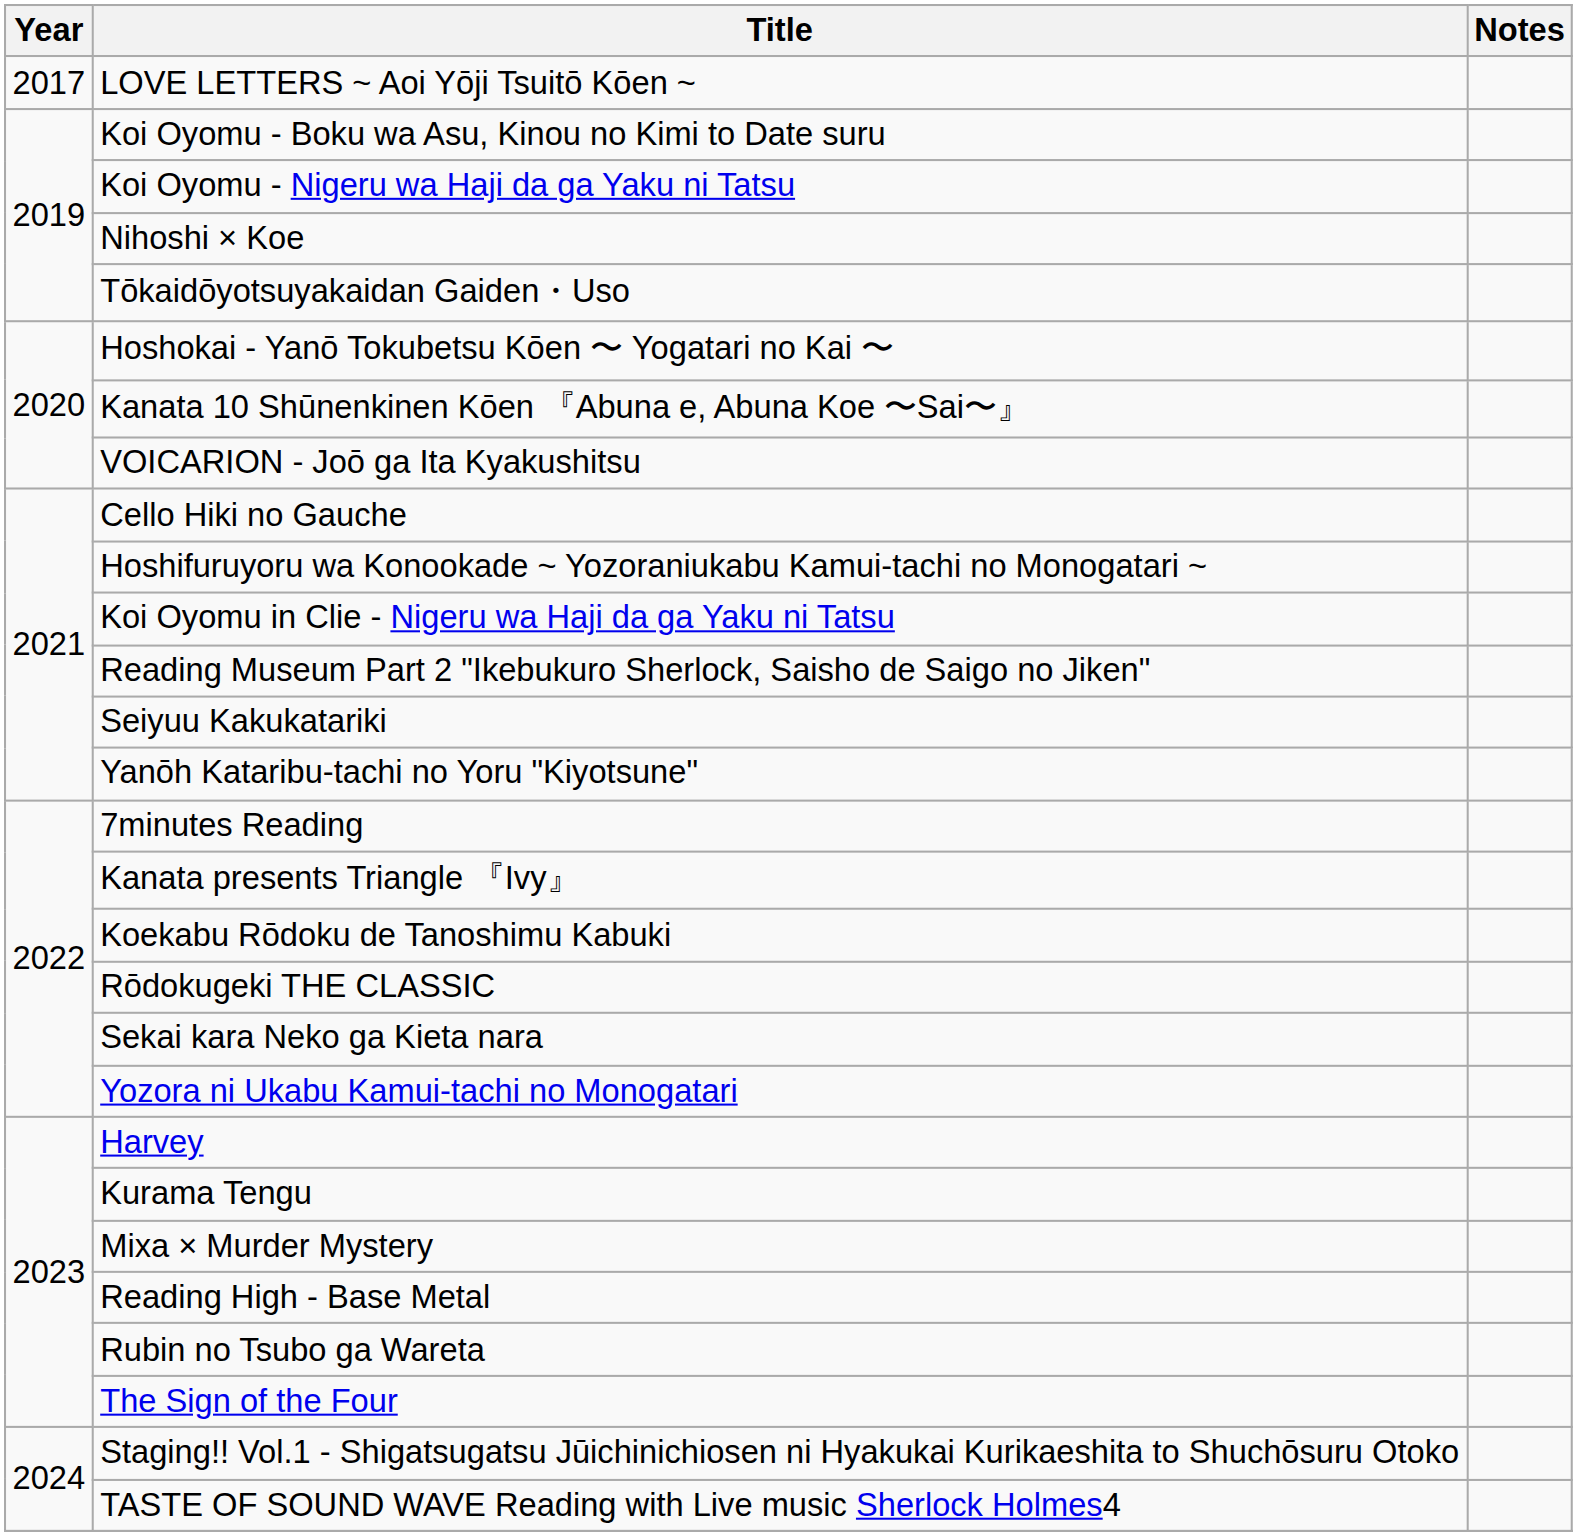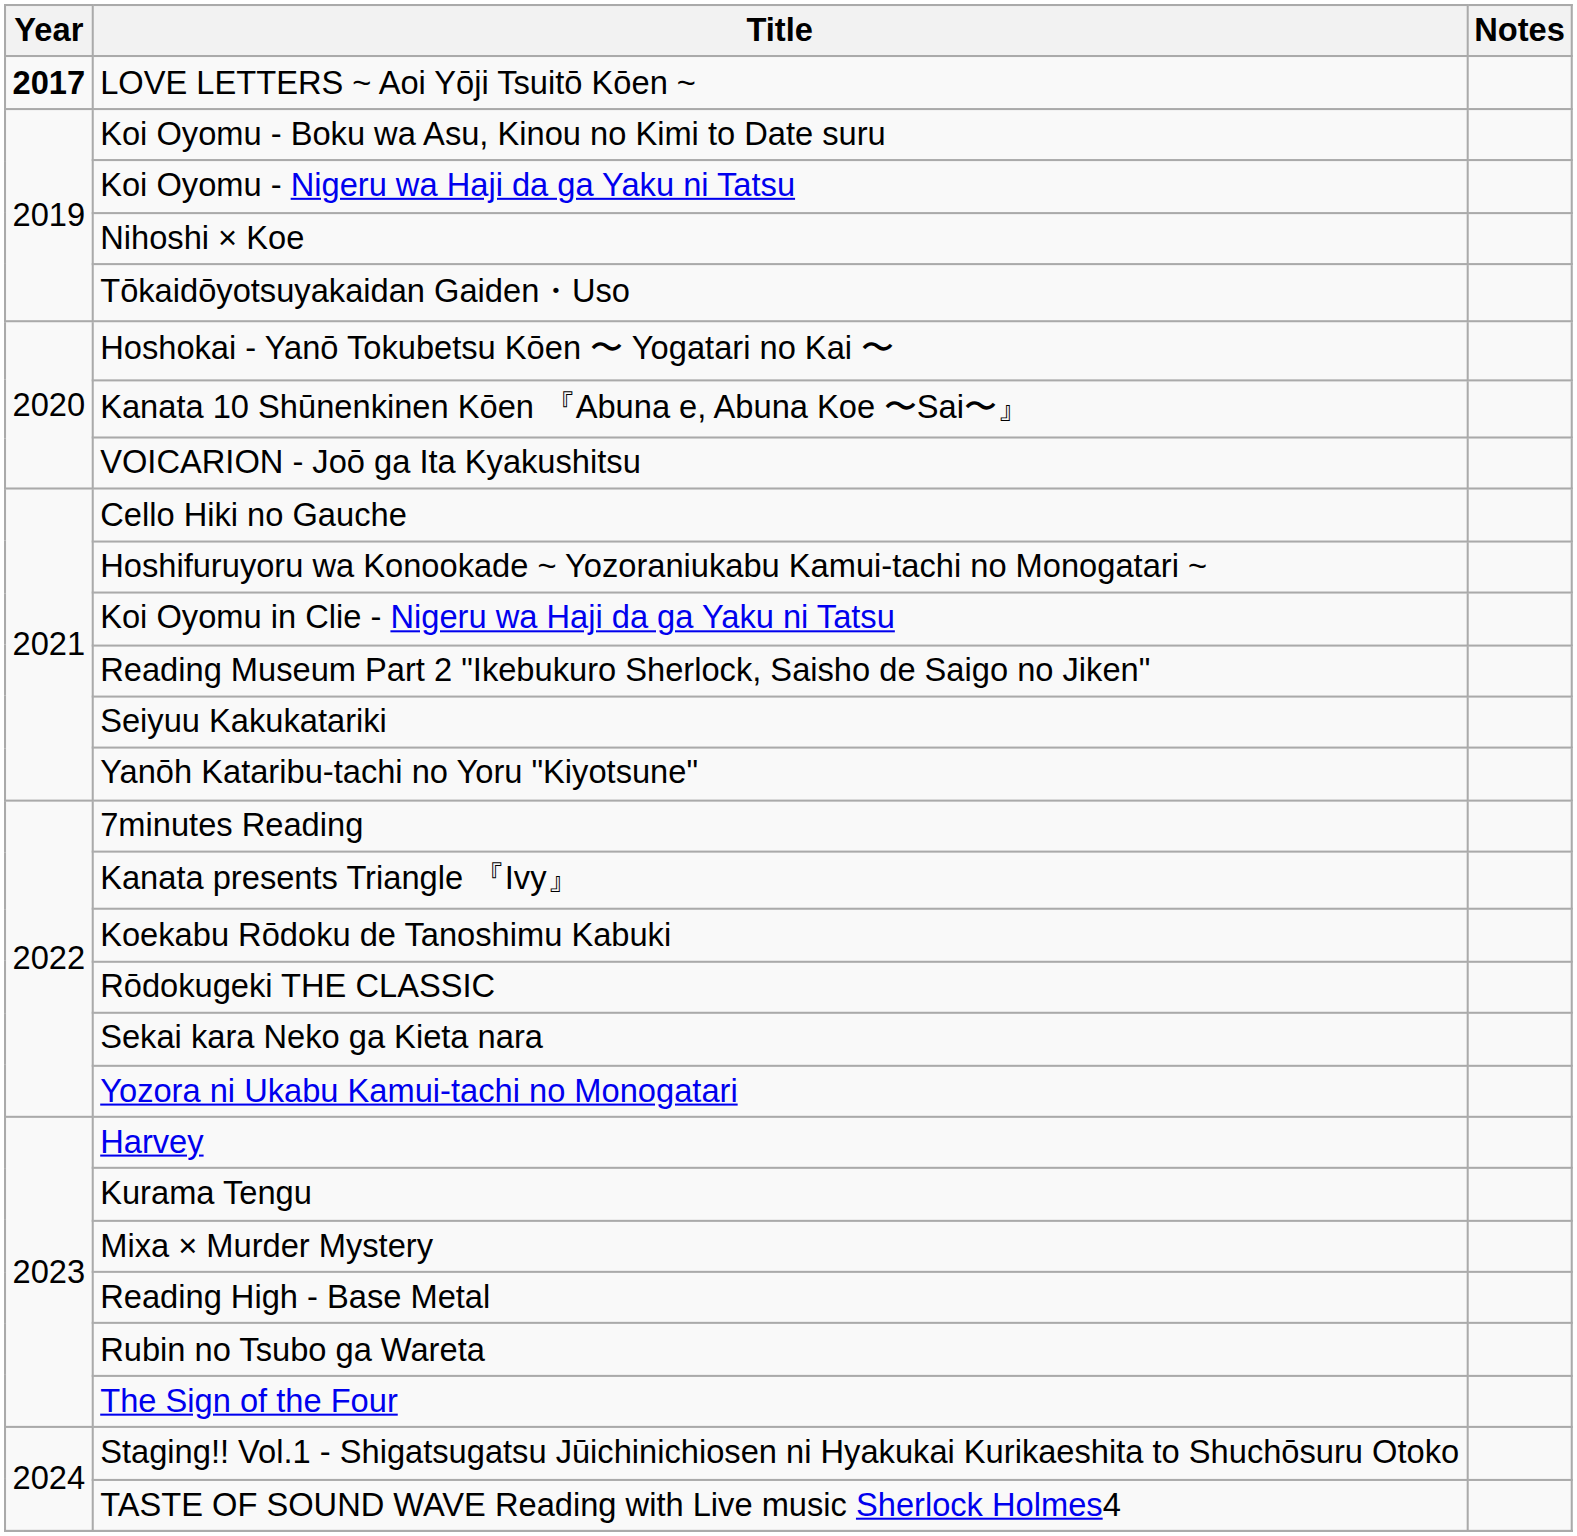LOVE LETTERS ~ Aoi Yōji Tsuitō Kōen ~ | Year: normal -> bold
